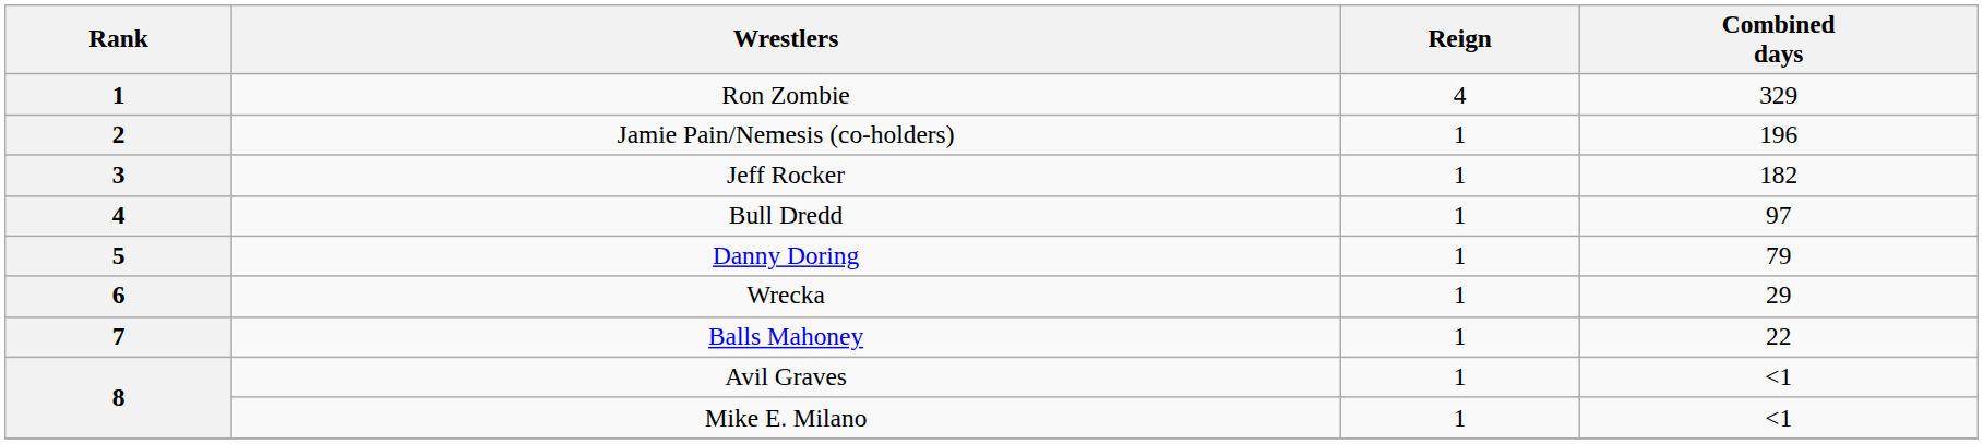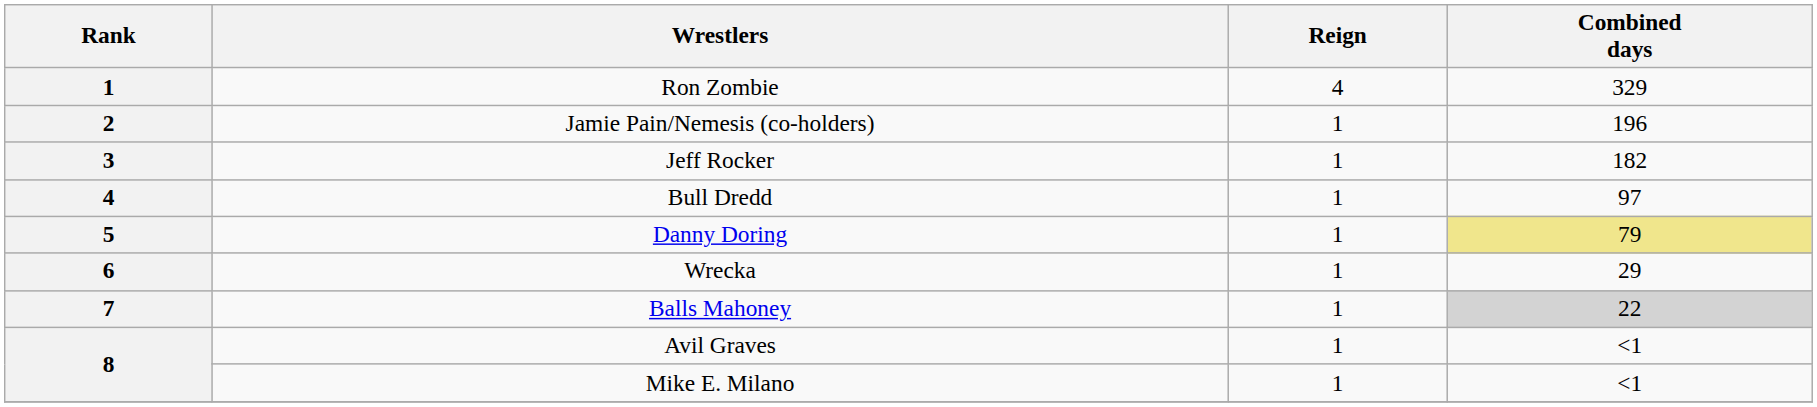Danny Doring | Combined days: no background -> khaki background
Balls Mahoney | Combined days: no background -> lightgrey background
